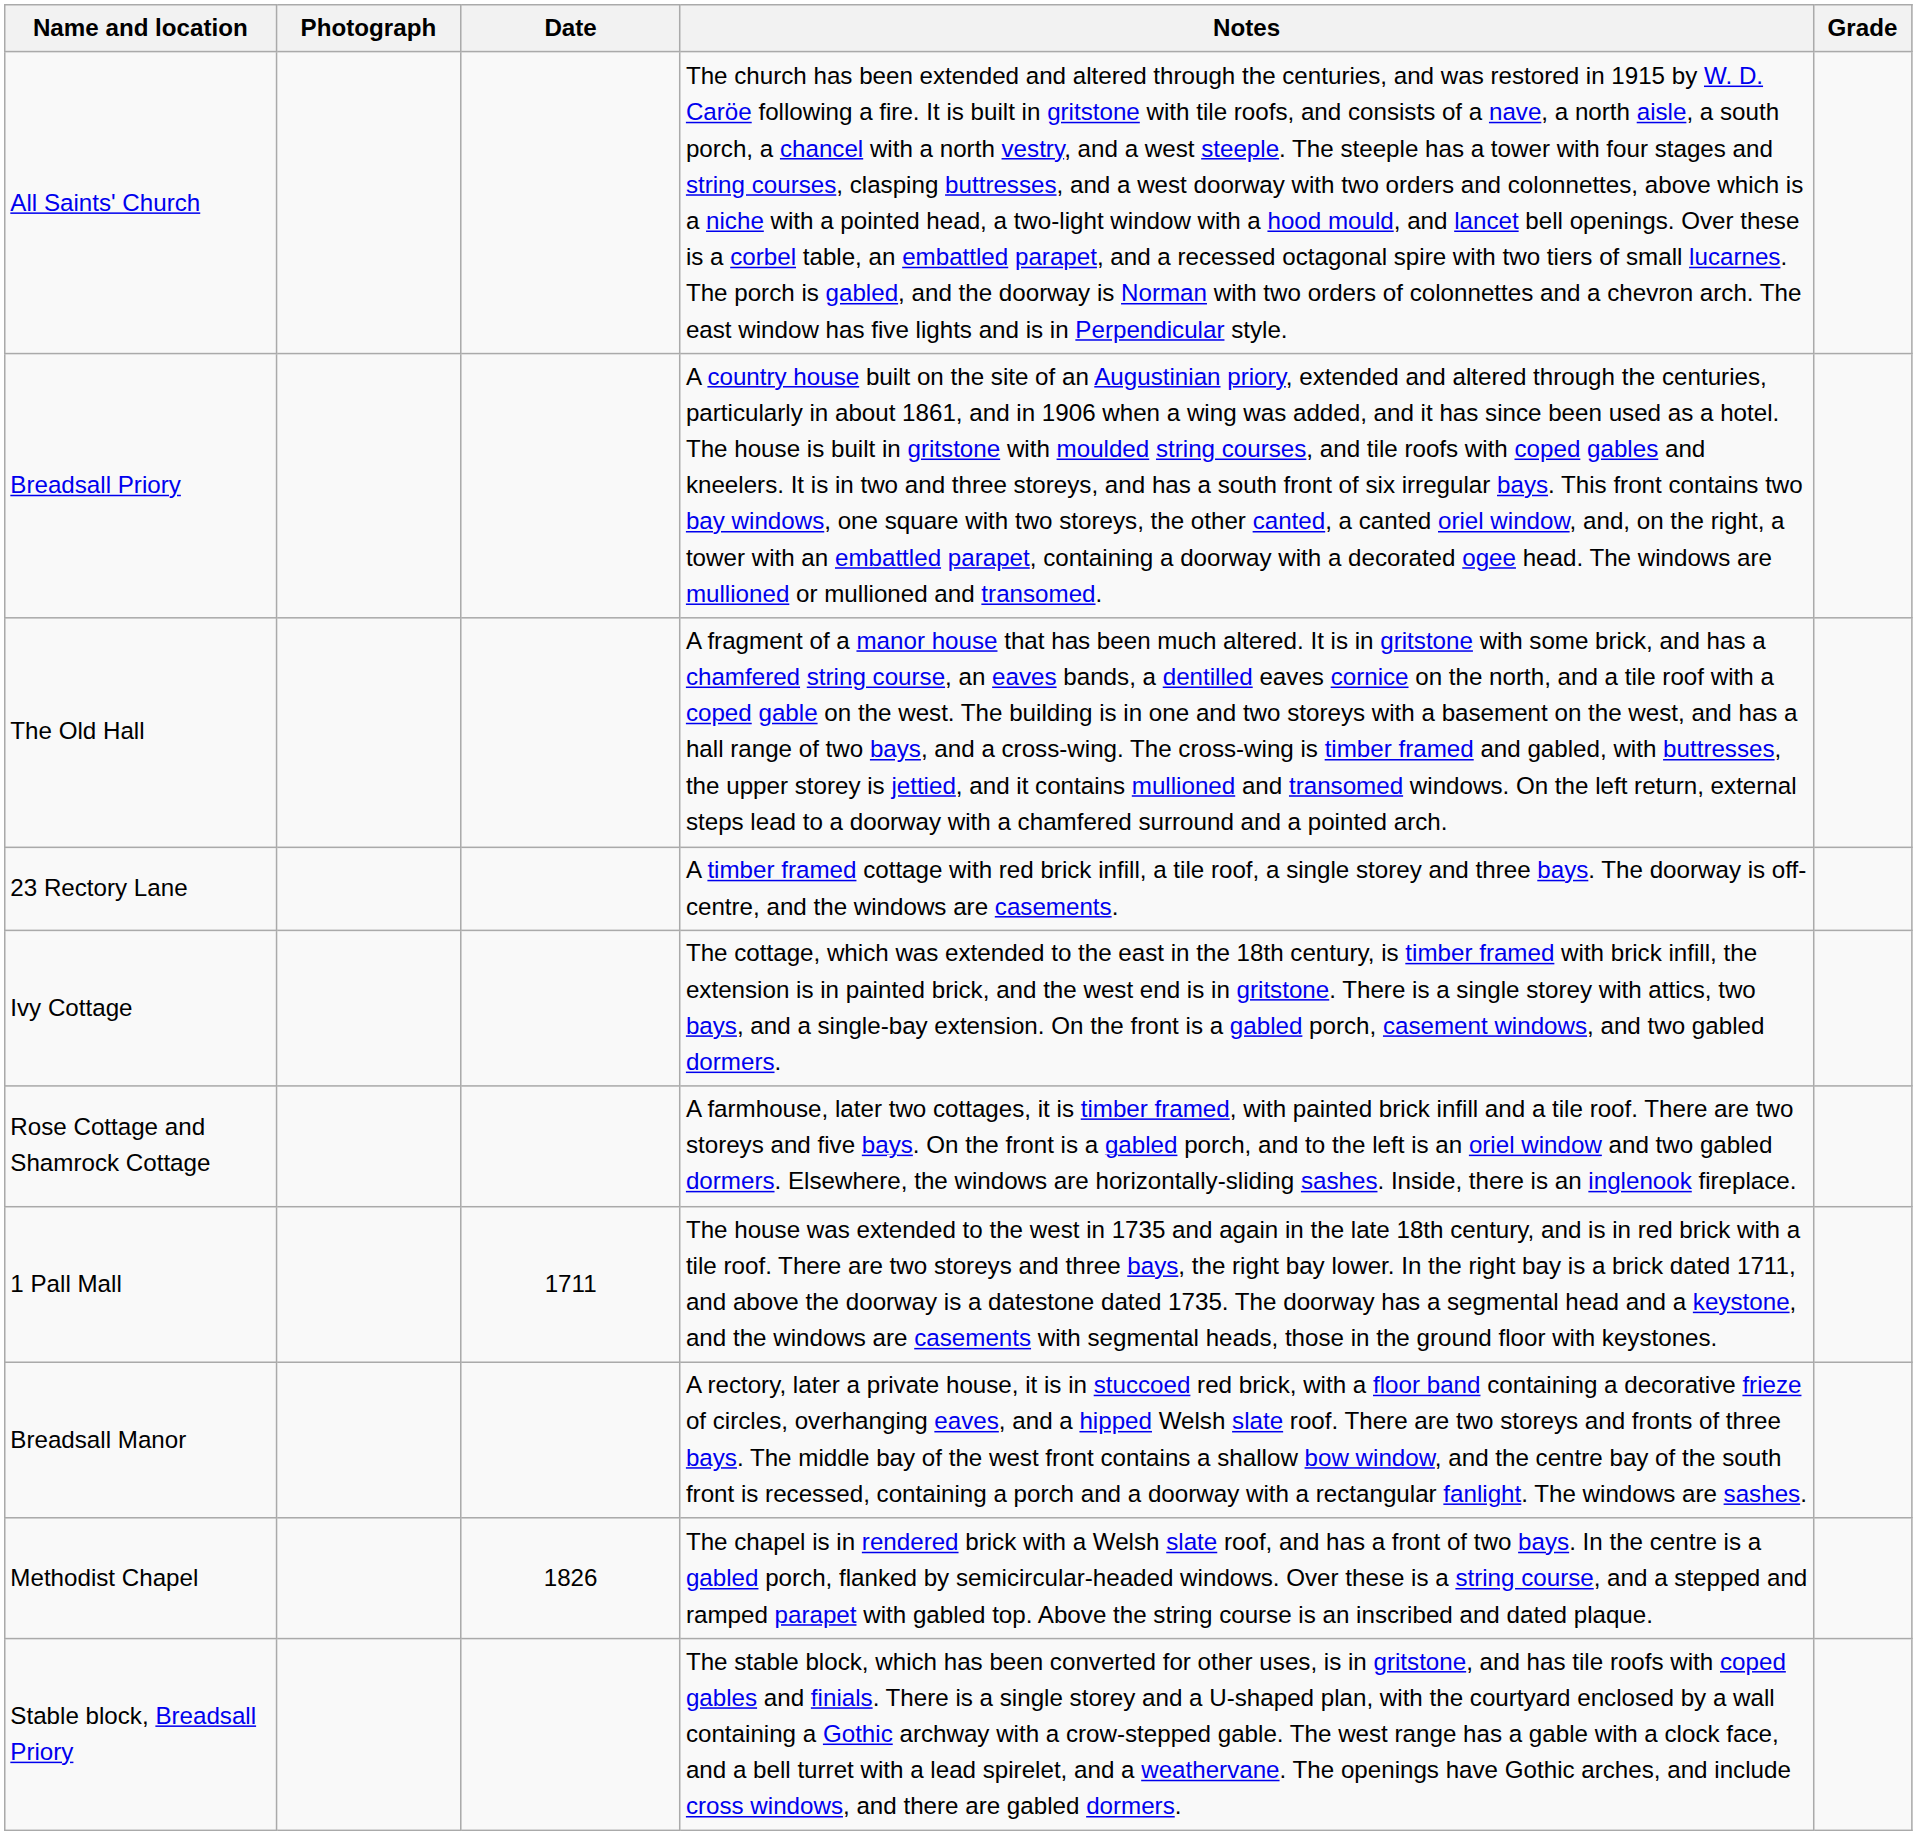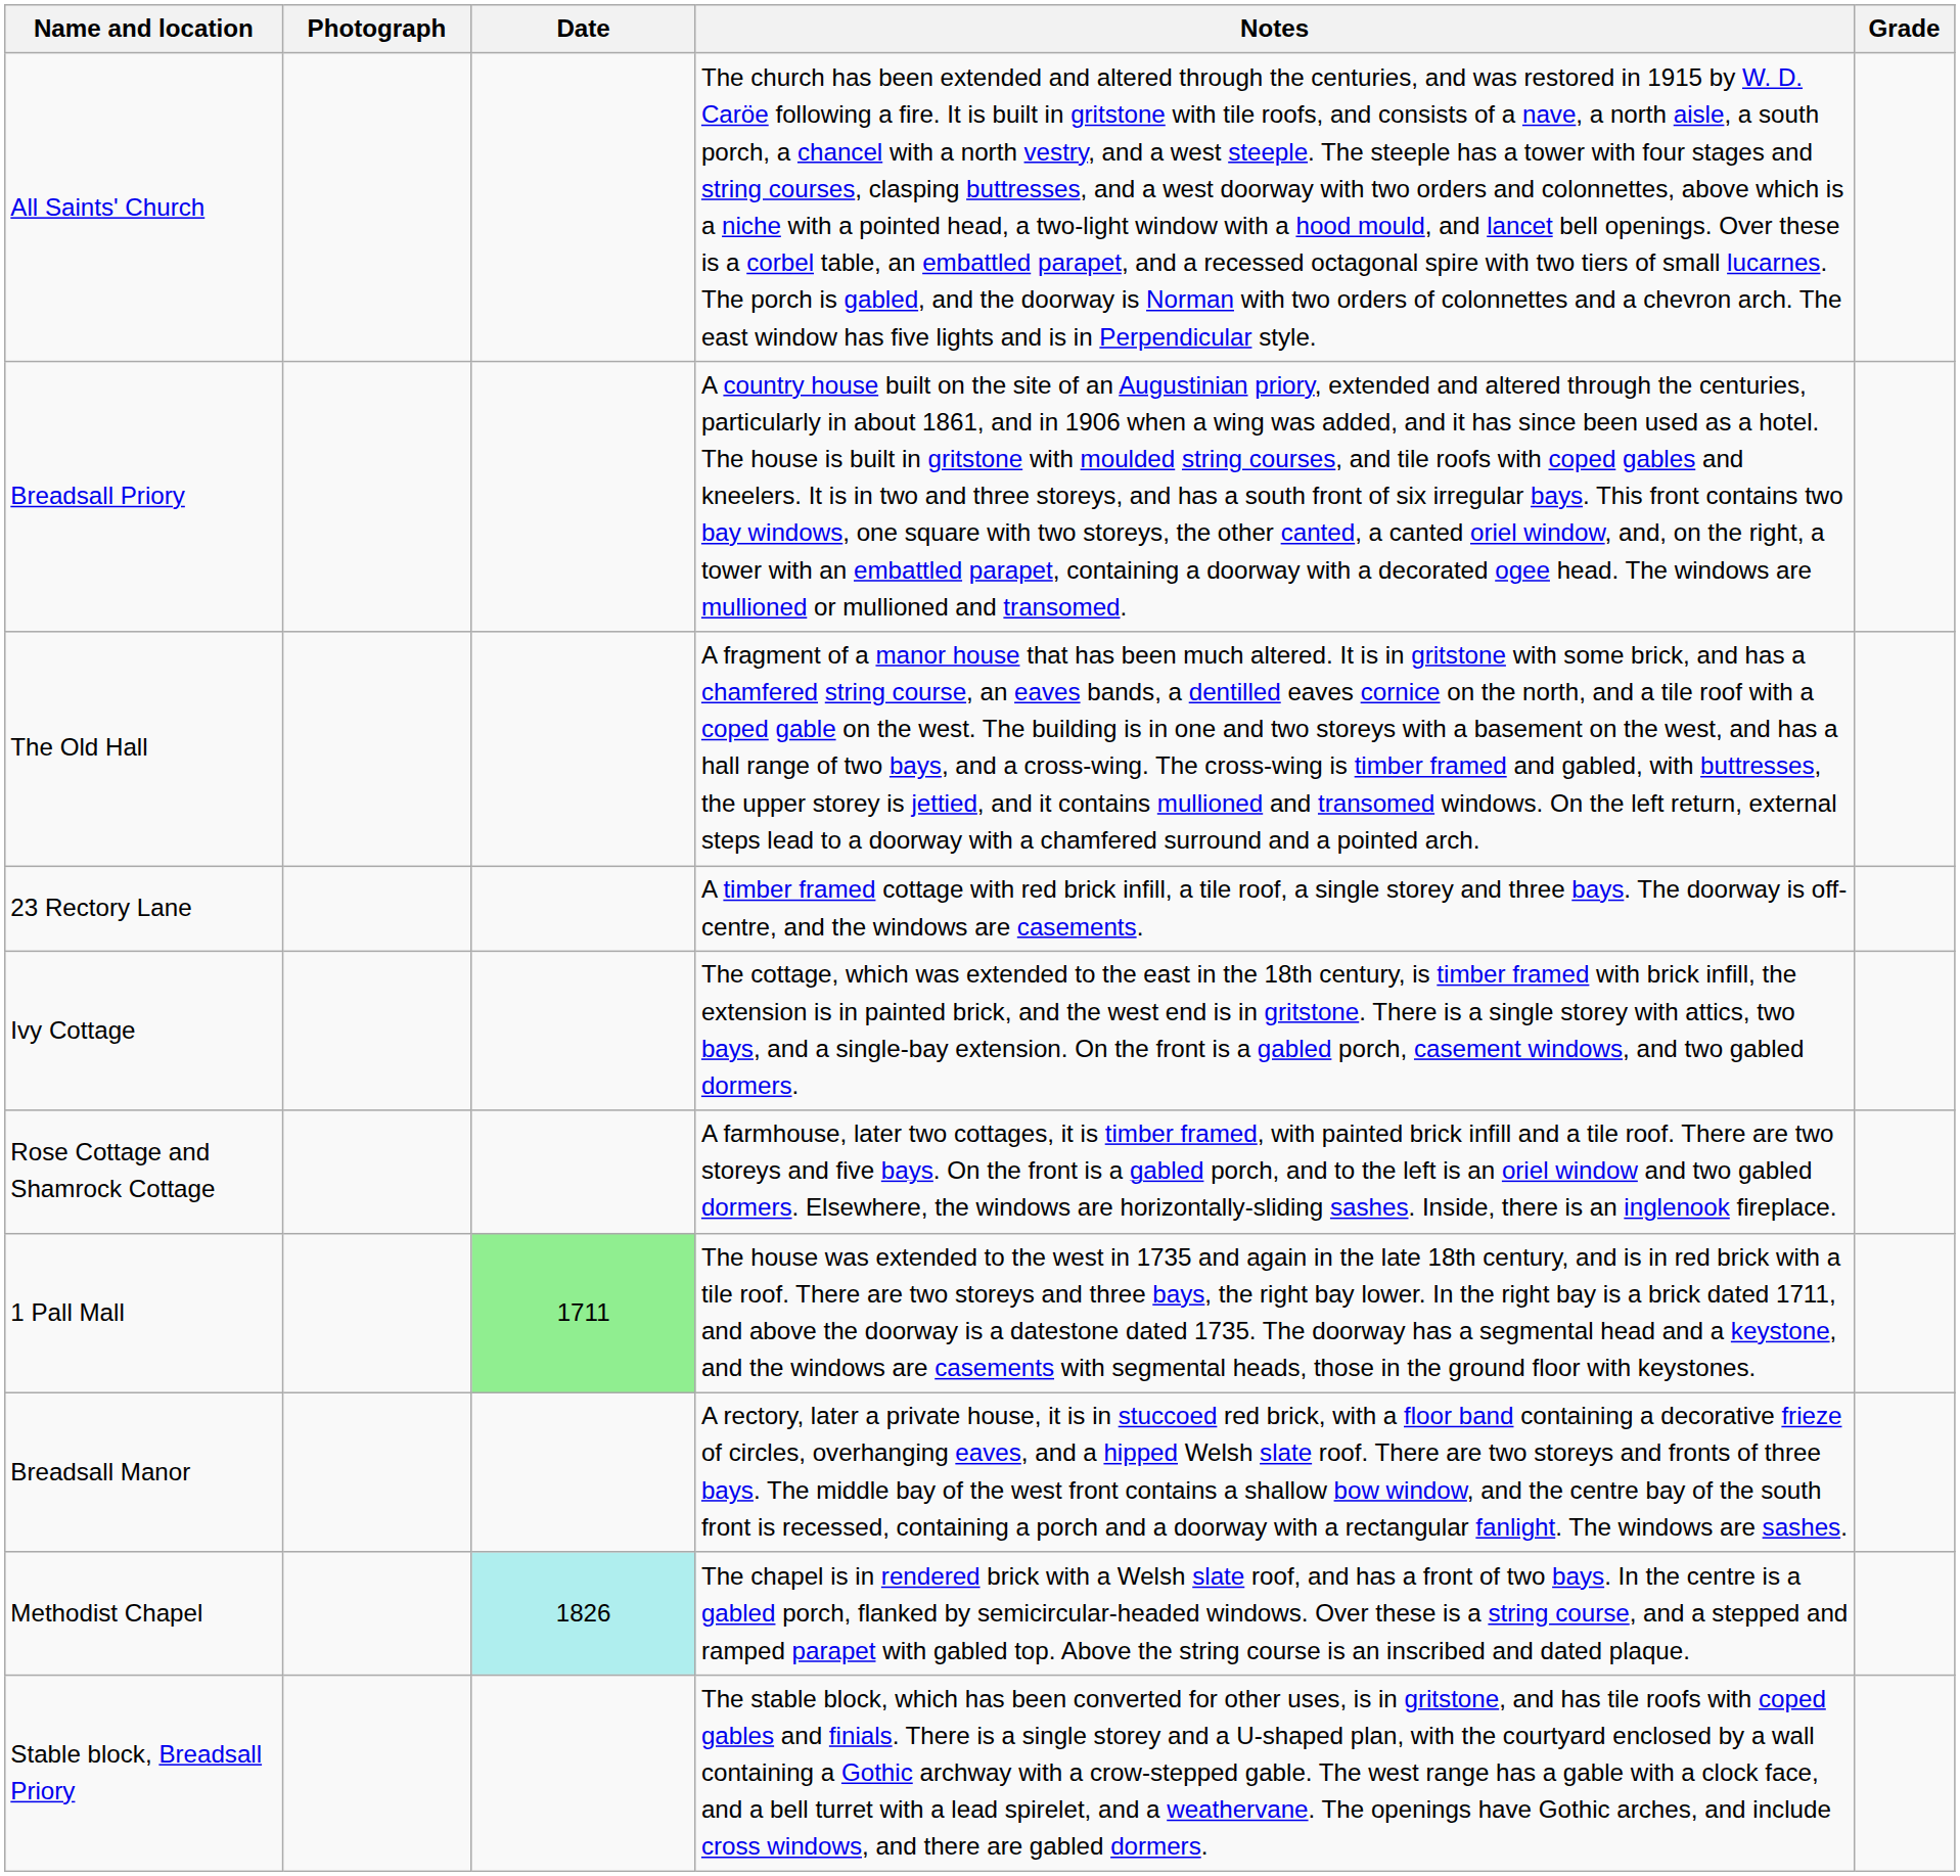1 Pall Mall | Date: no background -> lightgreen background
Methodist Chapel | Date: no background -> paleturquoise background
